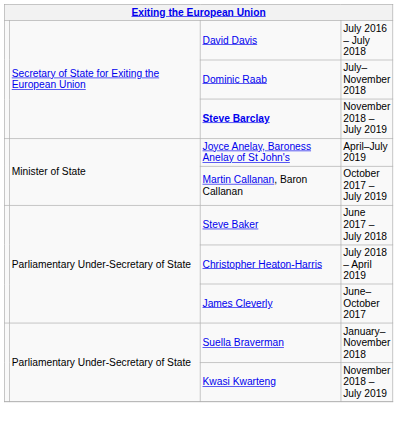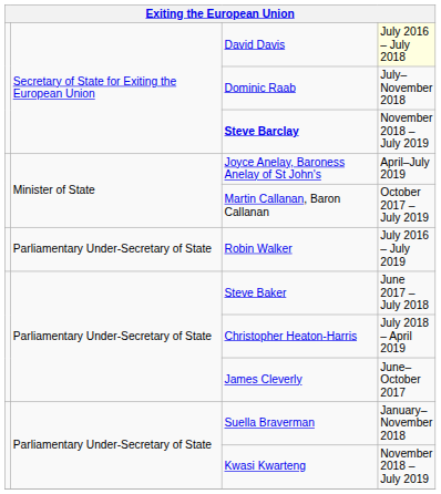David Davis | column 4: no background -> lightyellow background
+ row: Parliamentary Under-Secretary of State | Robin Walker | July 2016 – July 2019
